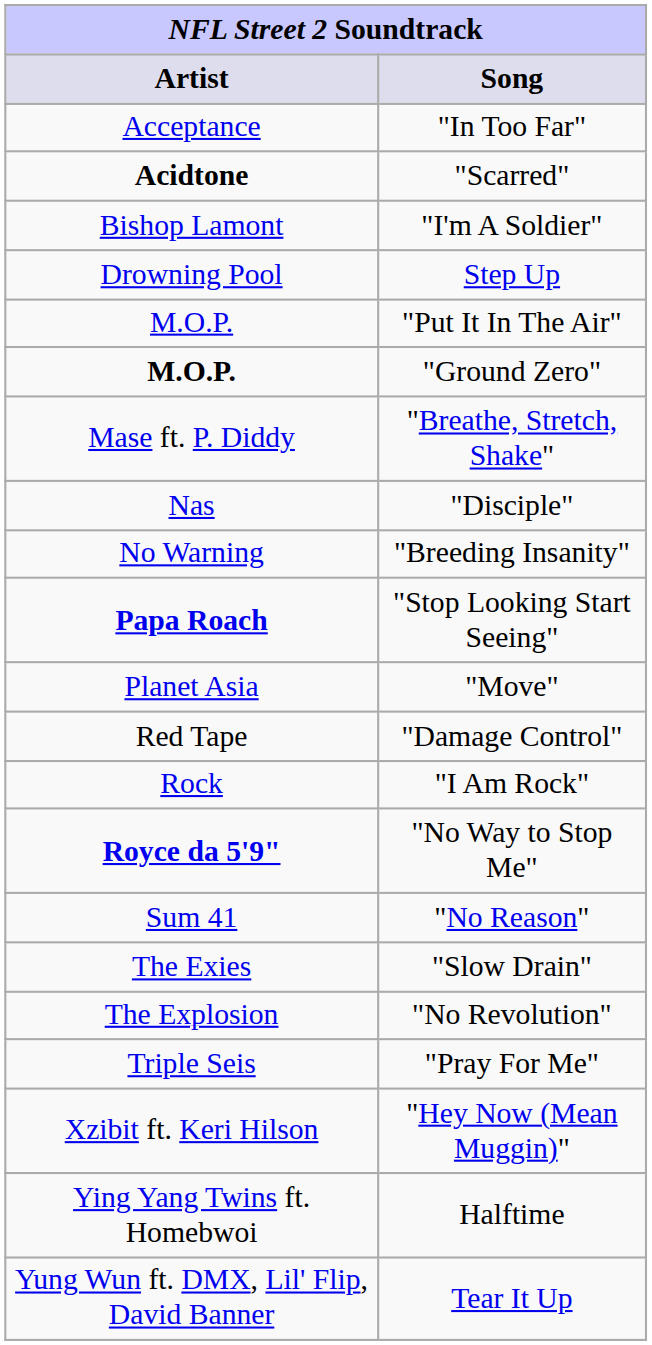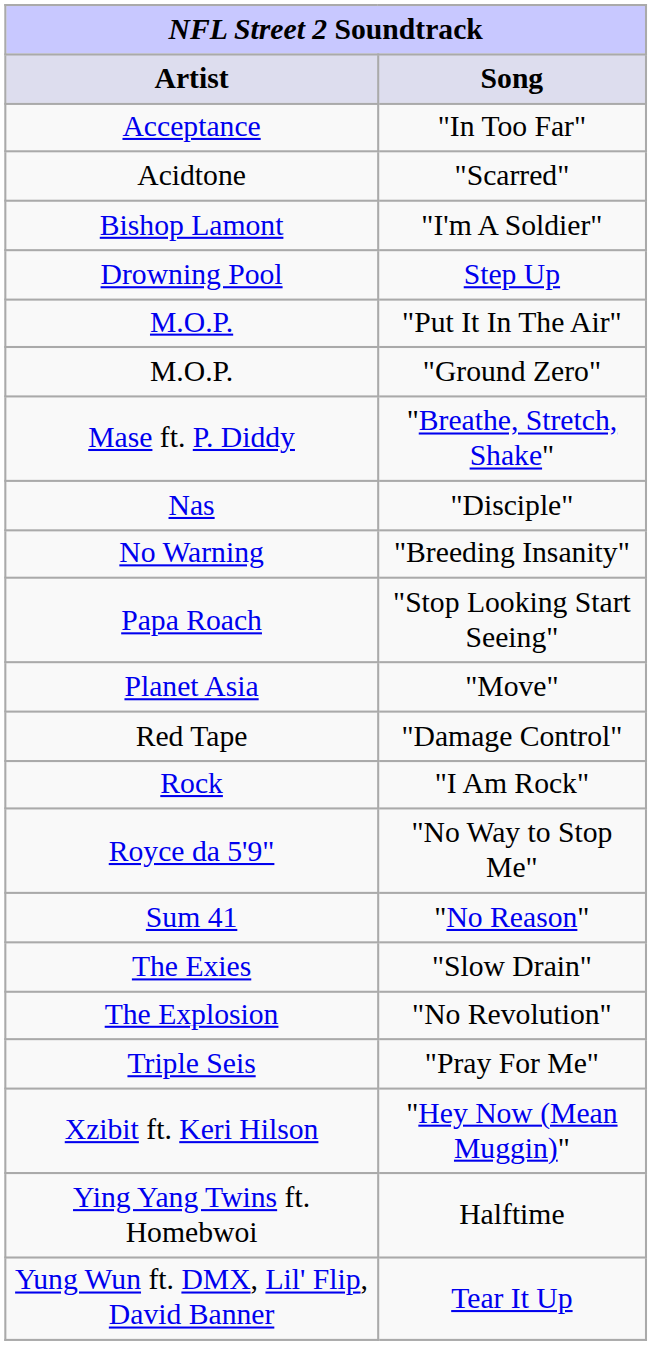"Scarred" | Artist: bold -> normal
"Ground Zero" | Artist: bold -> normal
"Stop Looking Start Seeing" | Artist: bold -> normal
"No Way to Stop Me" | Artist: bold -> normal
